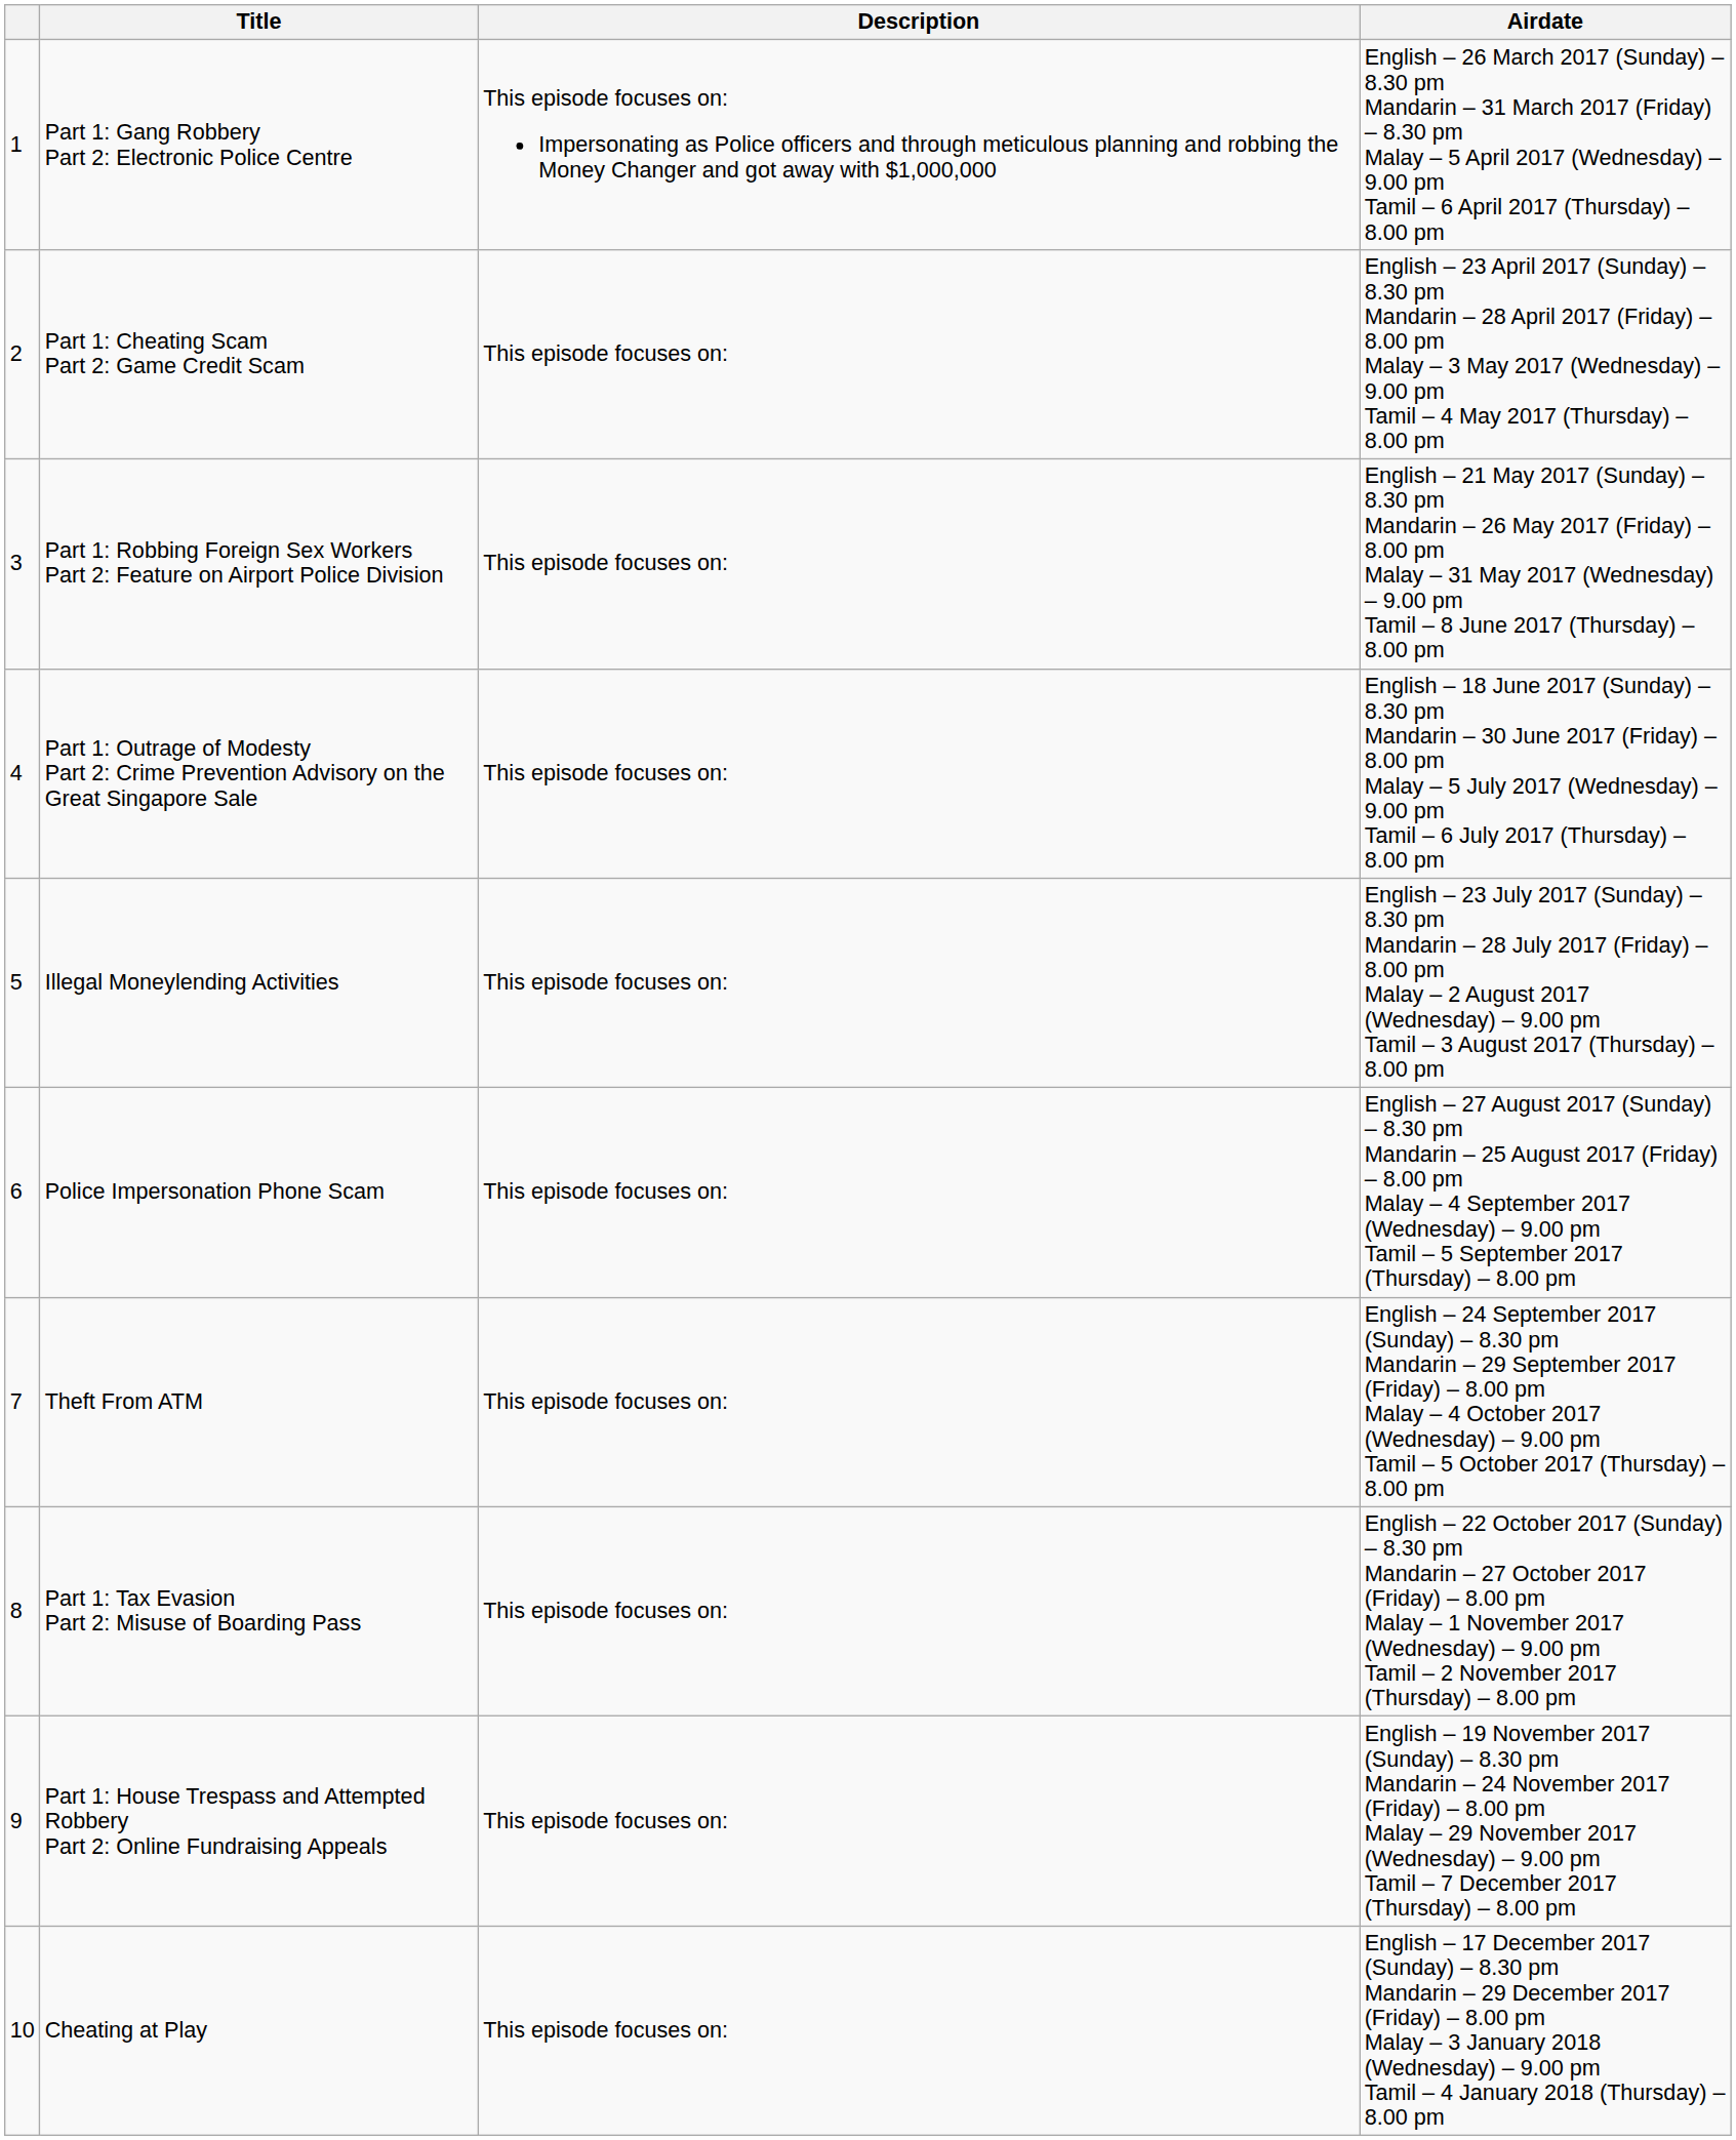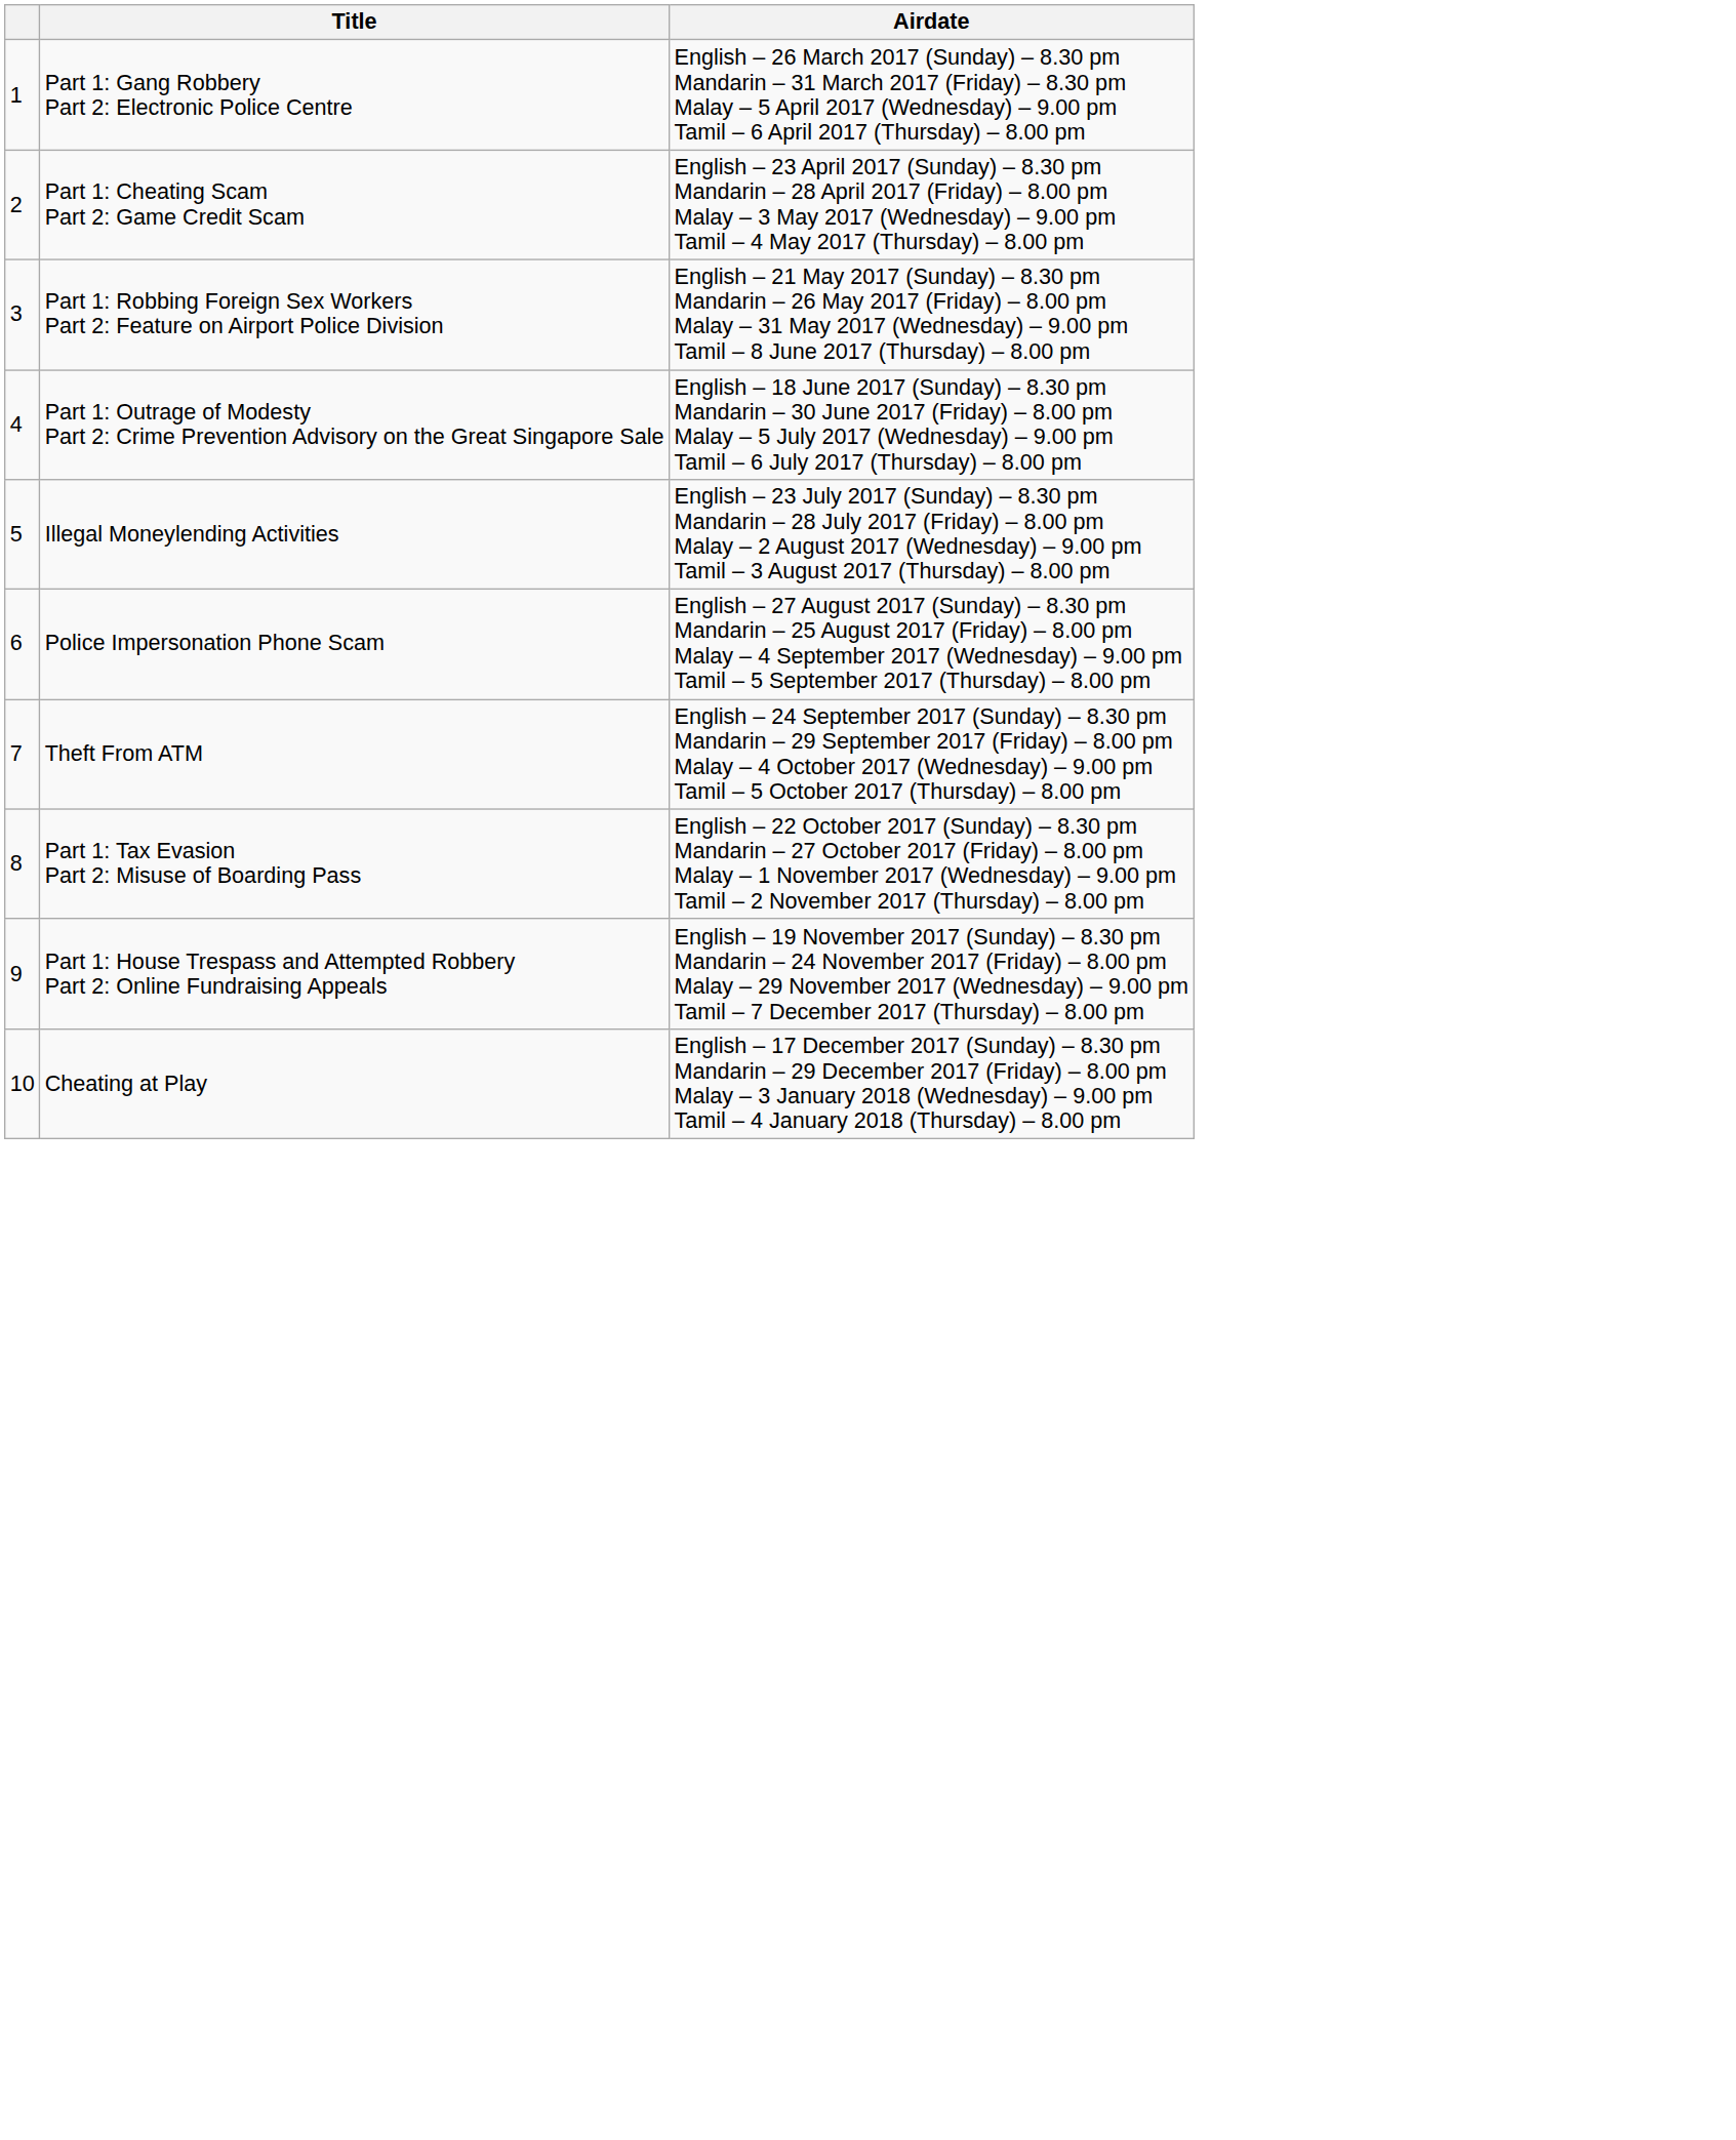- column: Description | This episode focuses on: Impersonating as Police officers and through meticulous planning and robbing the Money Changer and got away with $1,000,000 | This episode focuses on: | This episode focuses on: | This episode focuses on: | This episode focuses on: | This episode focuses on: | This episode focuses on: | This episode focuses on: | This episode focuses on: | This episode focuses on:
